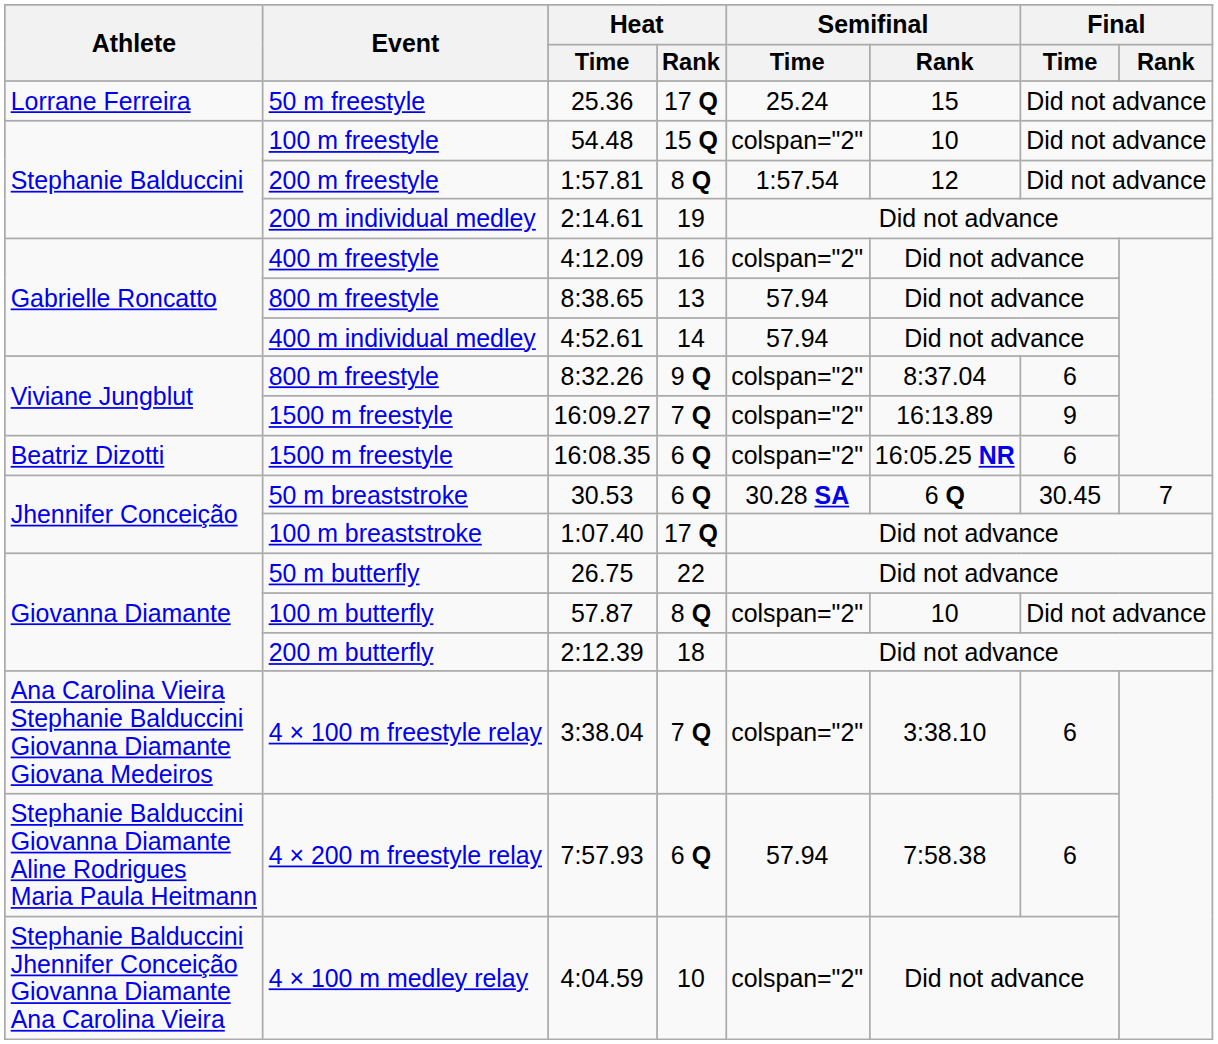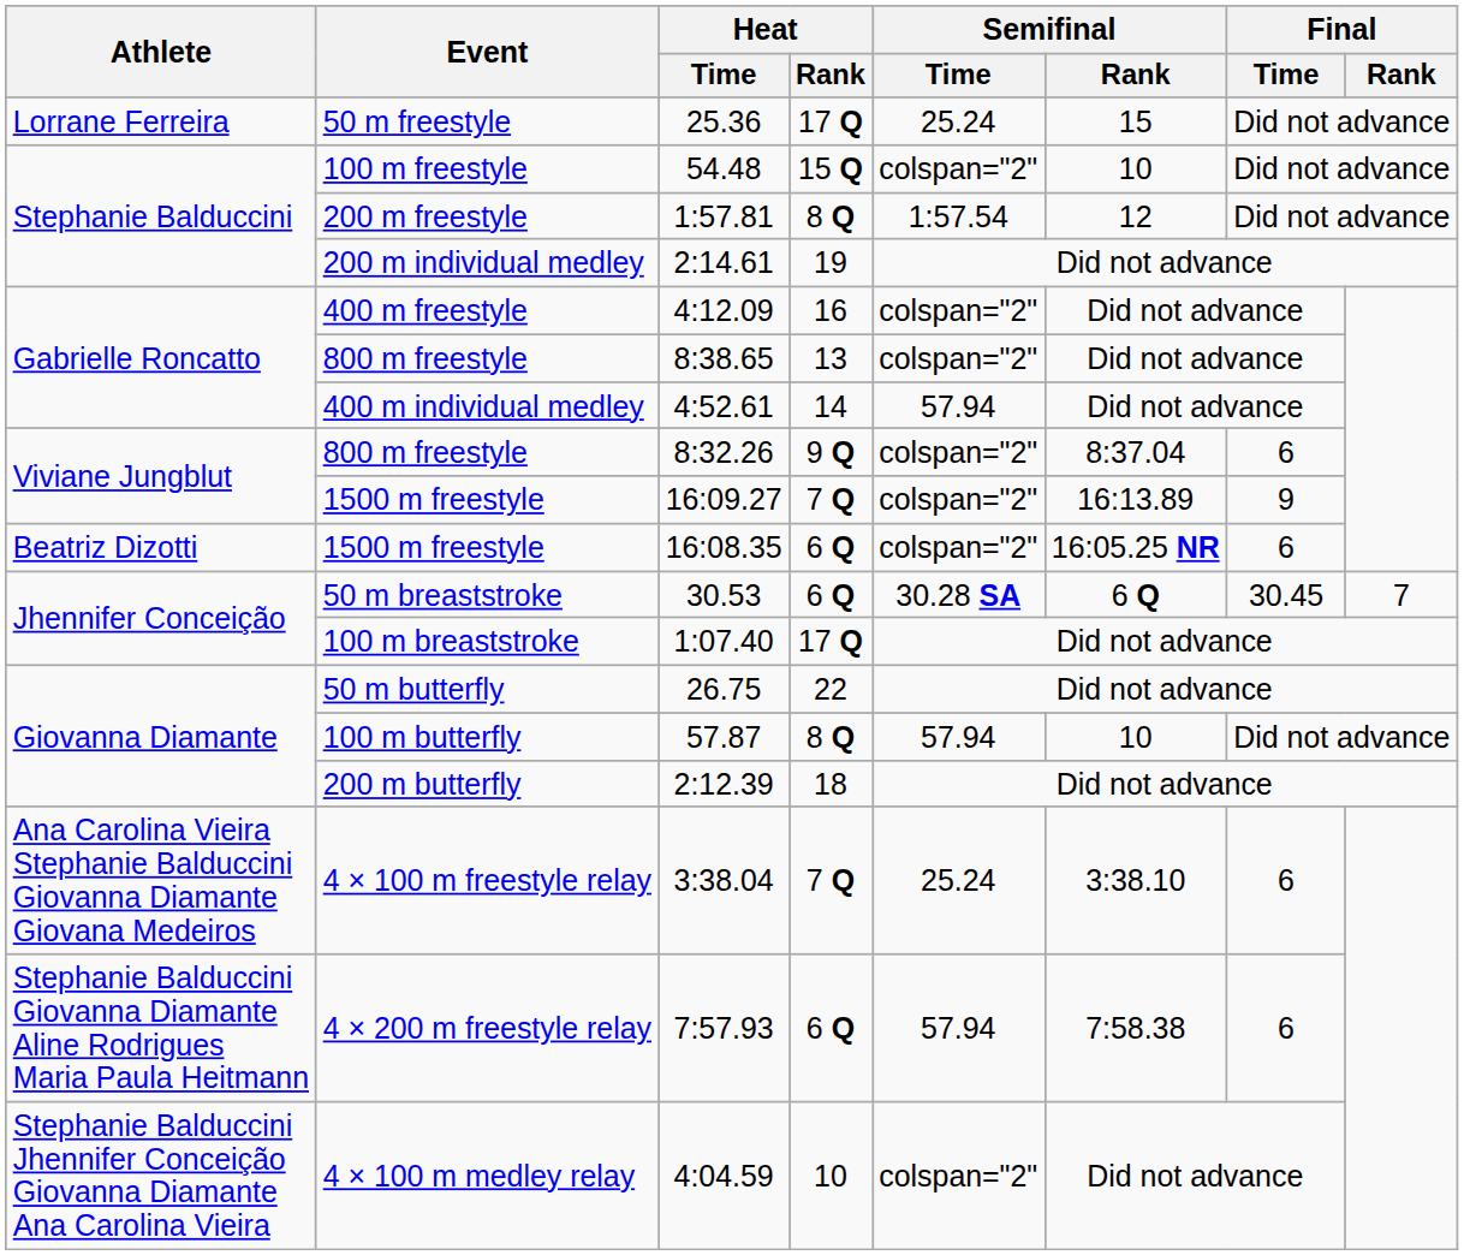8:38.65 | Semifinal / Time: 57.94 -> colspan="2"
57.87 | Semifinal / Time: colspan="2" -> 57.94
3:38.04 | Semifinal / Time: colspan="2" -> 25.24
